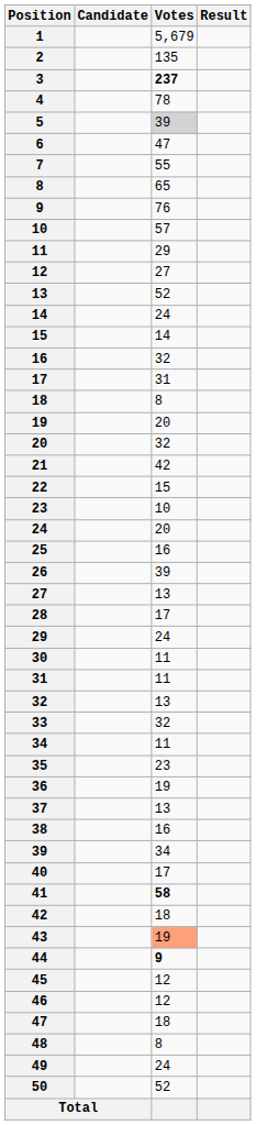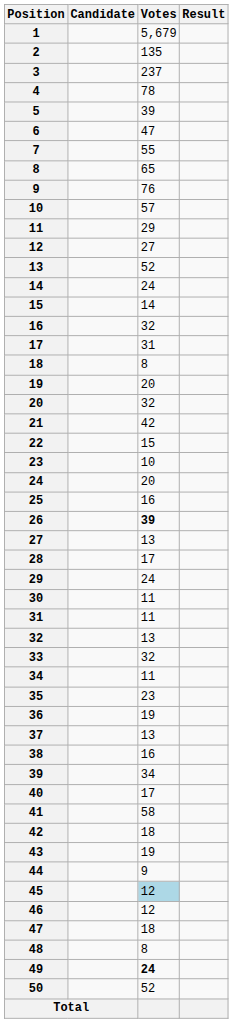3 | Votes: bold -> normal
5 | Votes: lightgrey background -> no background
26 | Votes: normal -> bold
41 | Votes: bold -> normal
43 | Votes: lightsalmon background -> no background
44 | Votes: bold -> normal
45 | Votes: no background -> lightblue background
49 | Votes: normal -> bold
